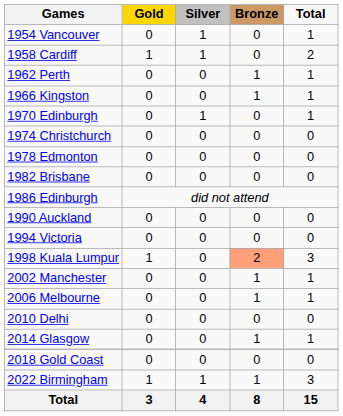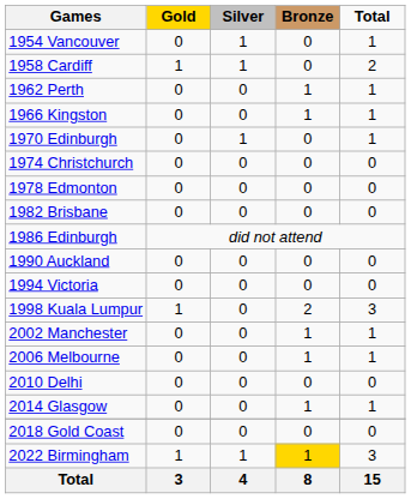1998 Kuala Lumpur | Bronze: lightsalmon background -> no background
2022 Birmingham | Bronze: no background -> gold background
